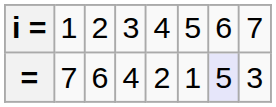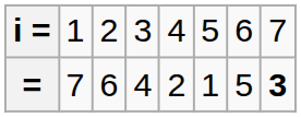= | column 7: lavender background -> no background
= | column 8: normal -> bold
